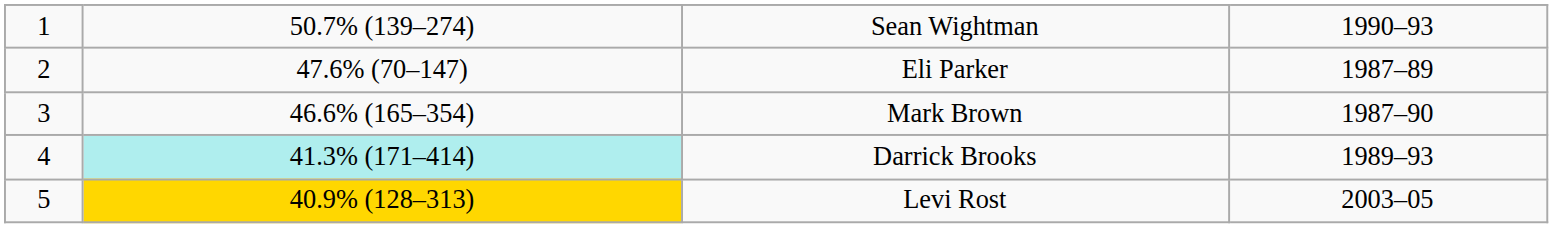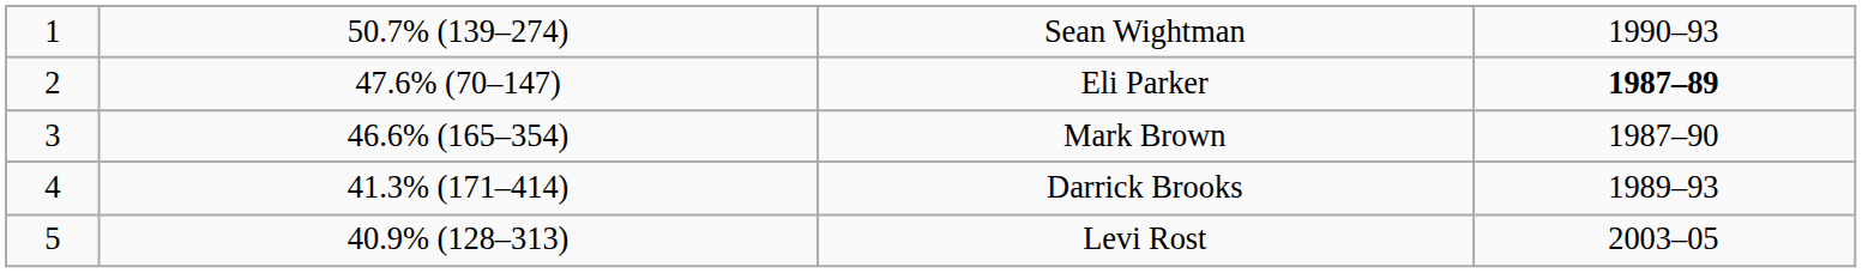Eli Parker | column 4: normal -> bold
Darrick Brooks | column 2: paleturquoise background -> no background
Levi Rost | column 2: gold background -> no background
